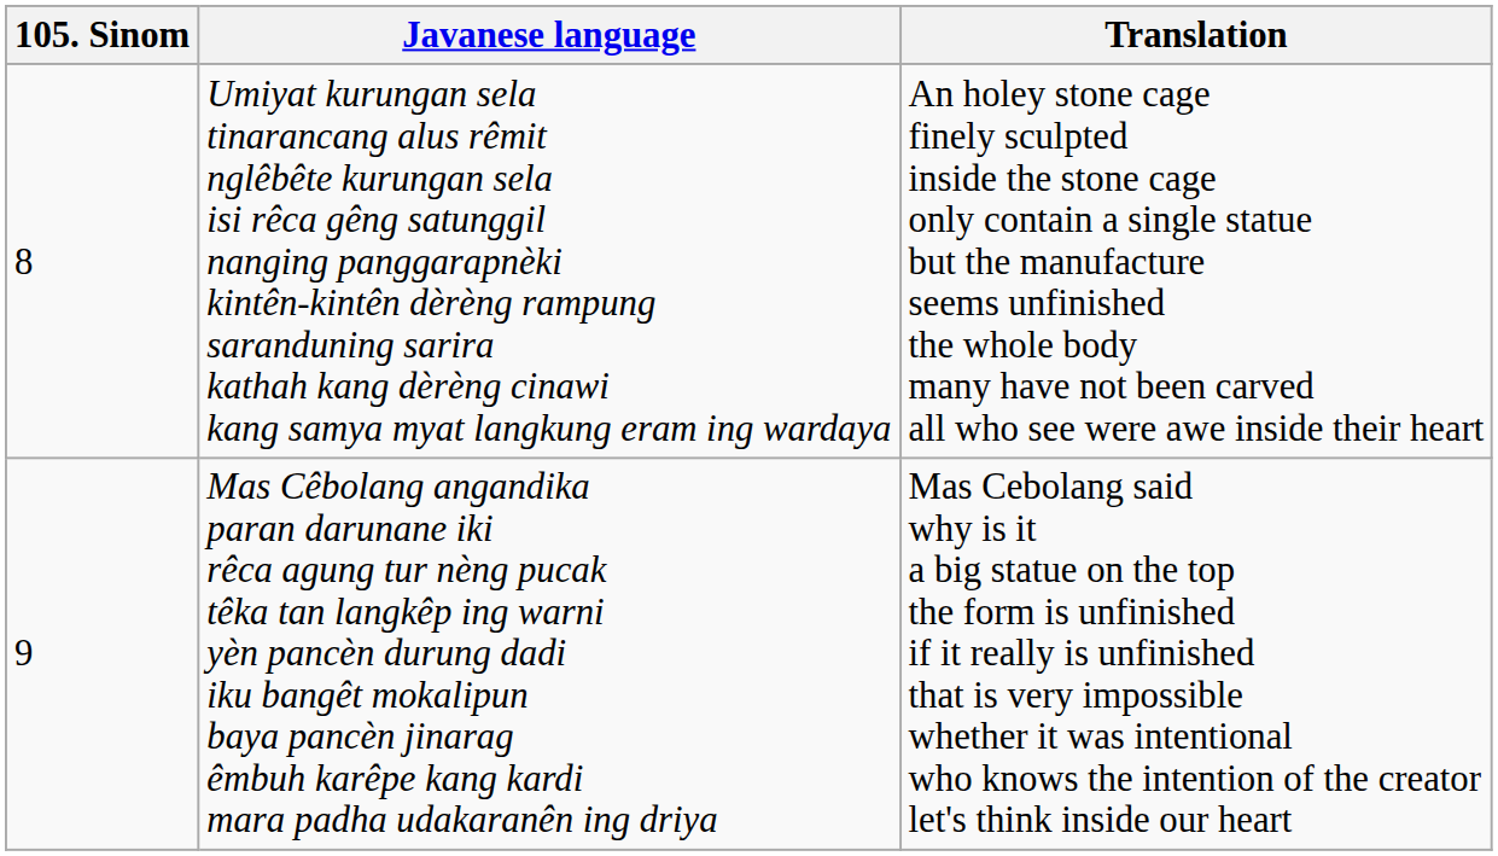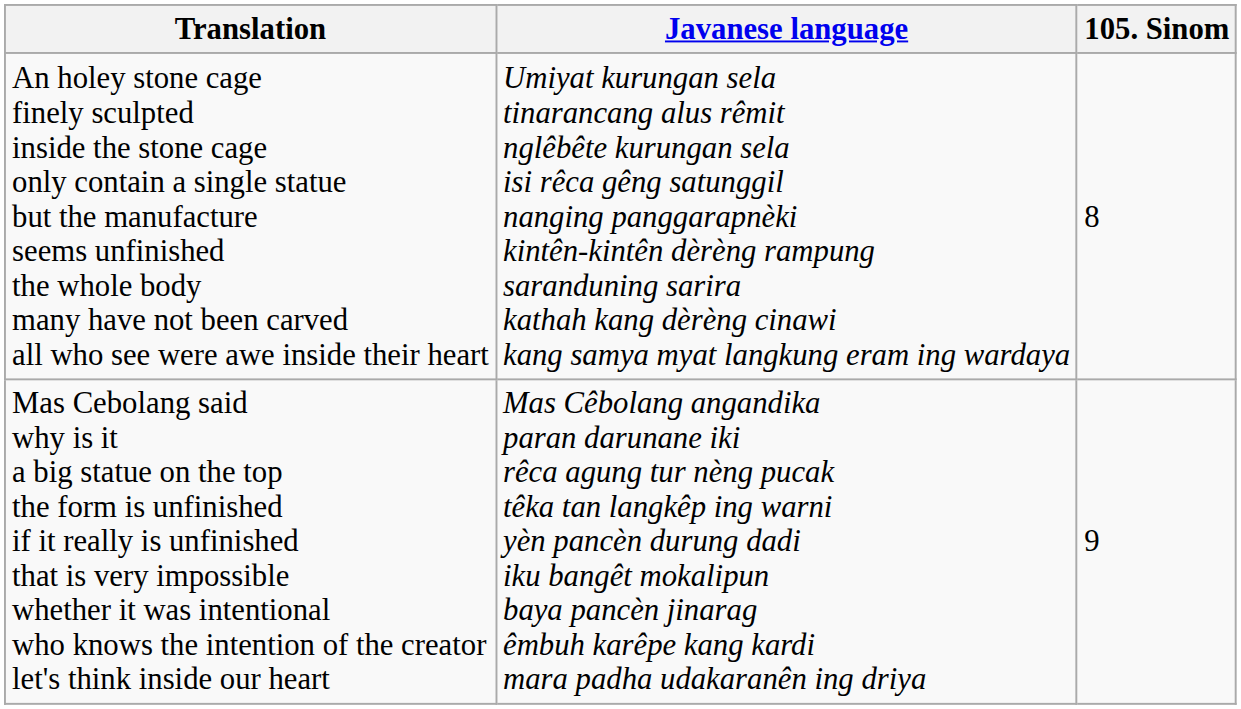columns swapped: 105. Sinom <-> Translation
